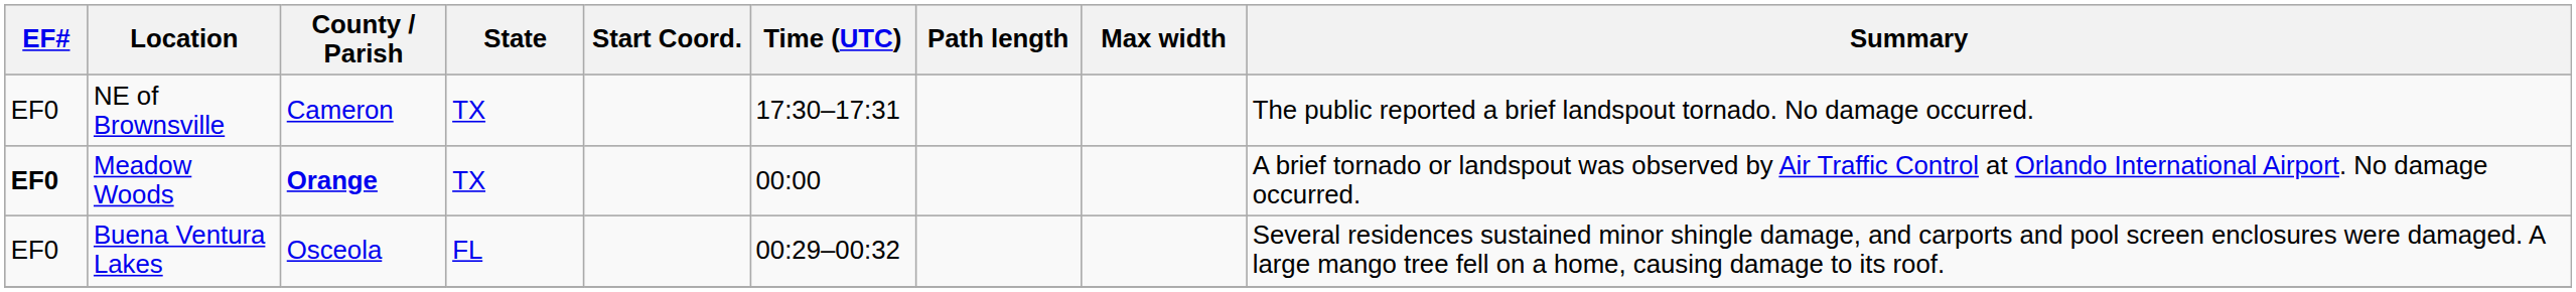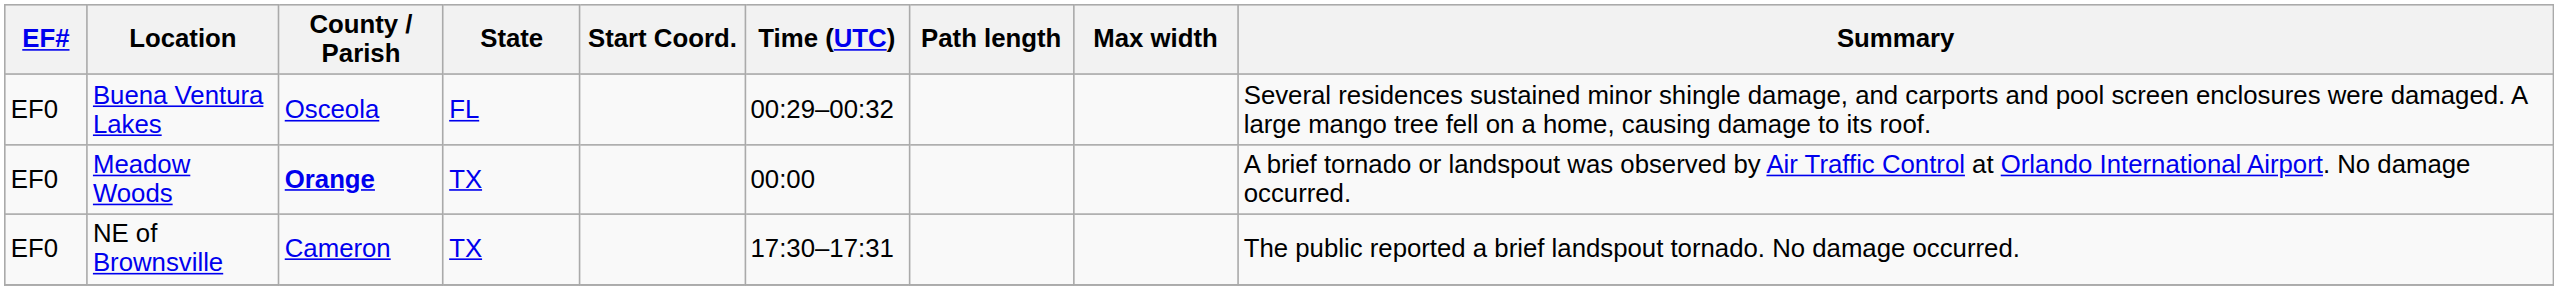rows swapped: NE of Brownsville <-> Buena Ventura Lakes
Meadow Woods | EF#: bold -> normal
